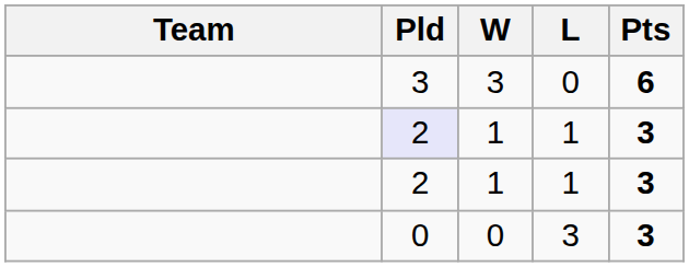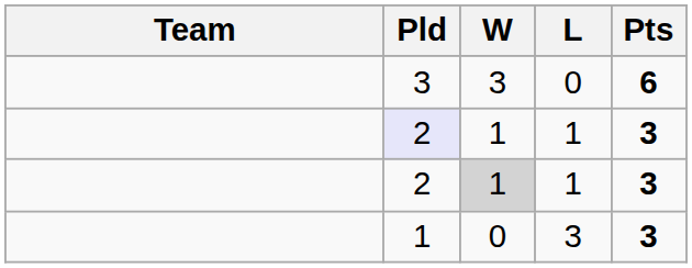row 4 | W: no background -> lightgrey background
row 5 | Pld: 0 -> 1
